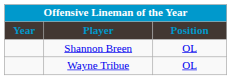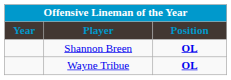Shannon Breen | Position: normal -> bold
Wayne Tribue | Position: normal -> bold
